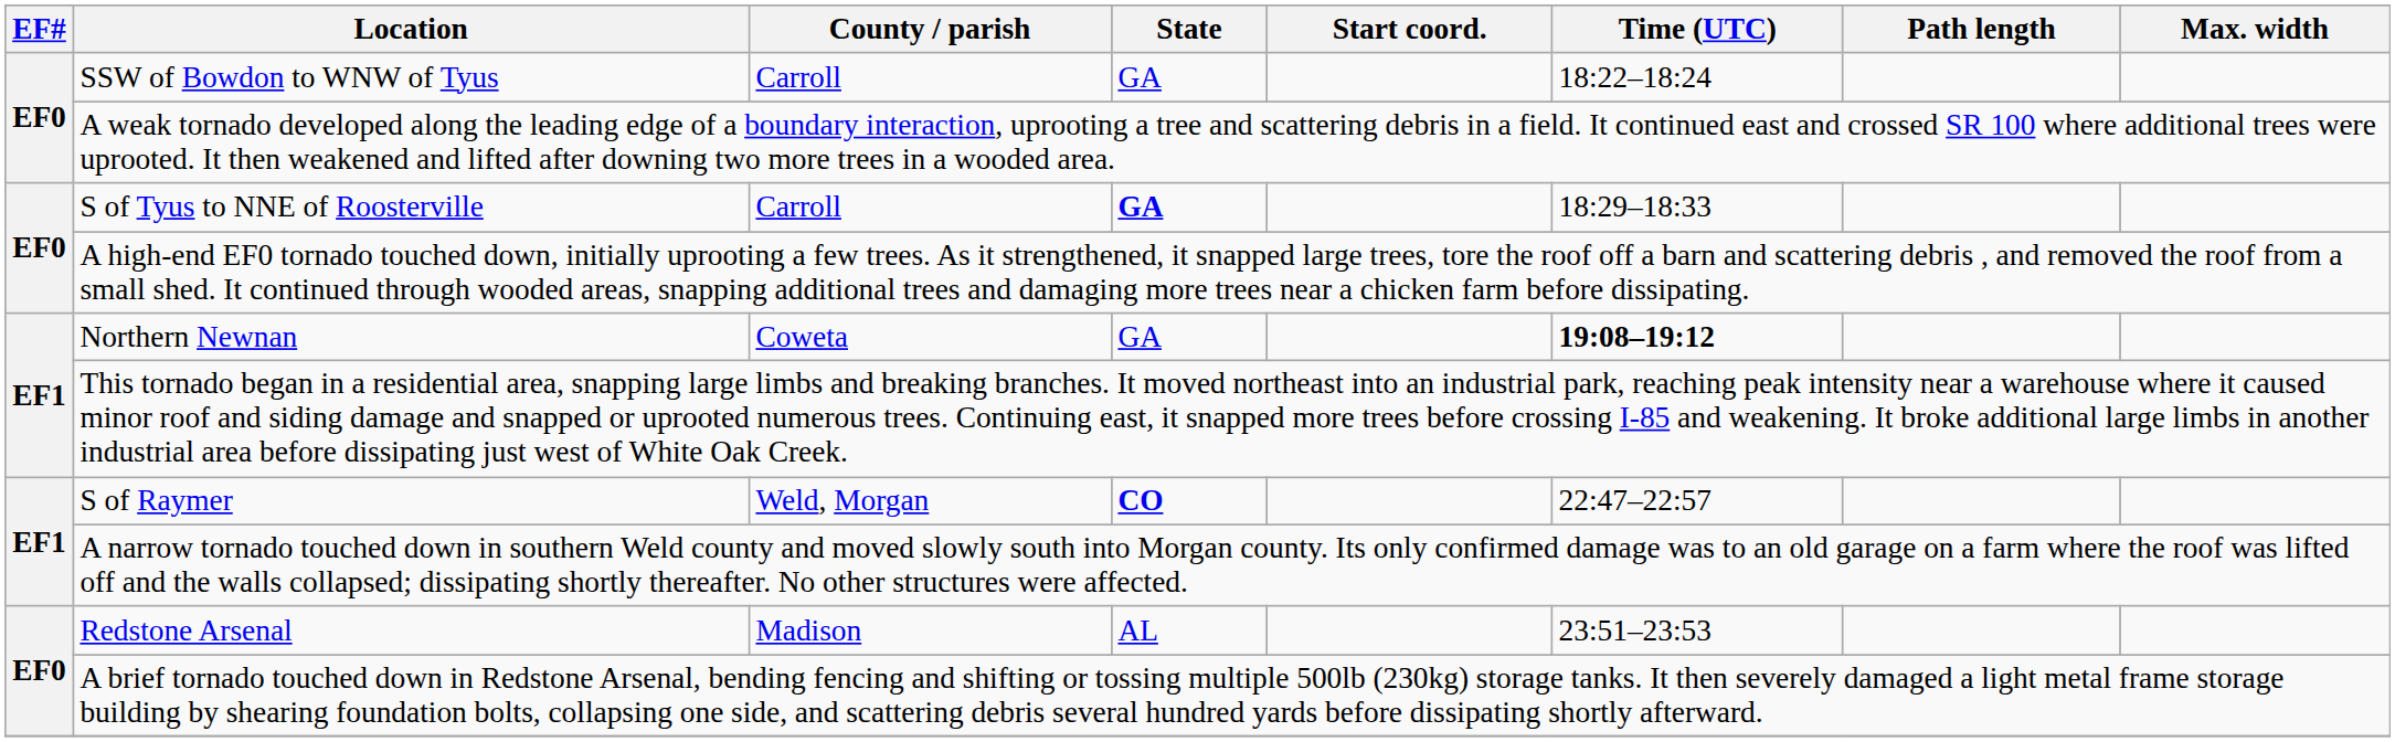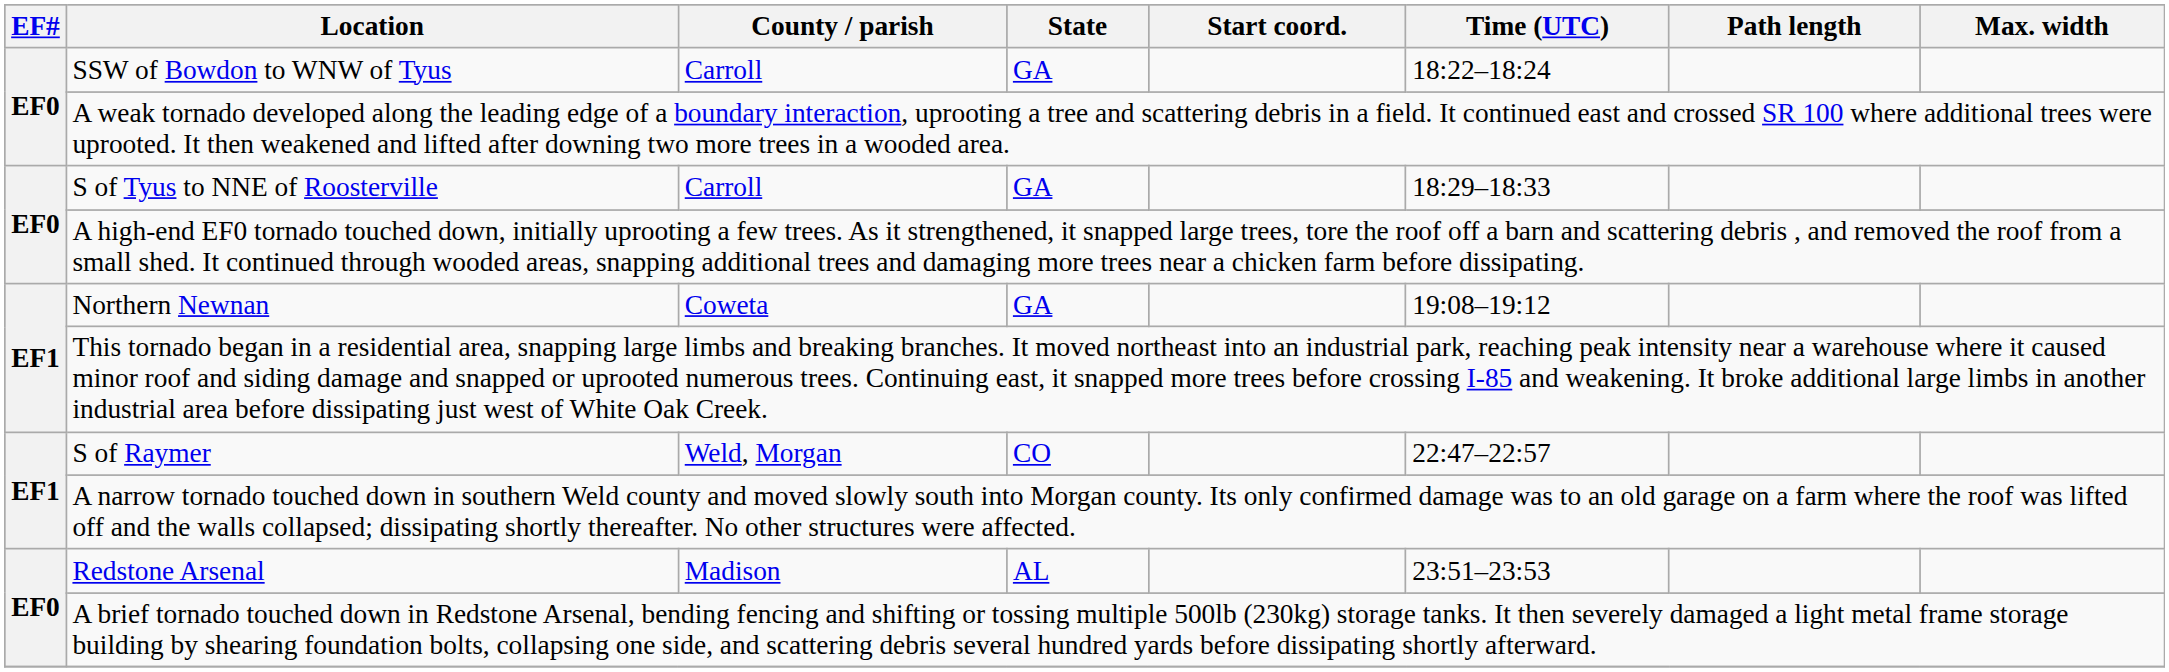S of Tyus to NNE of Roosterville | State: bold -> normal
Northern Newnan | Time (UTC): bold -> normal
S of Raymer | State: bold -> normal
